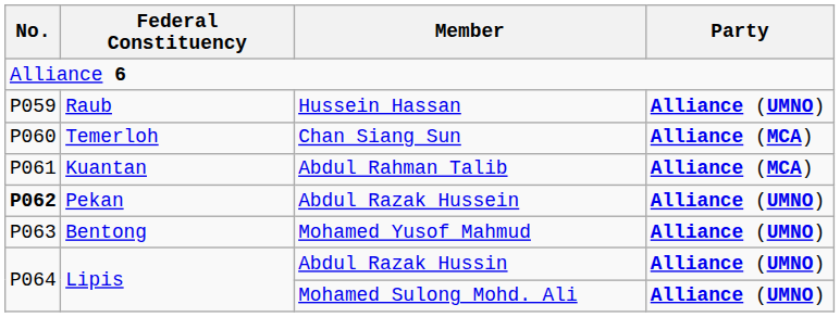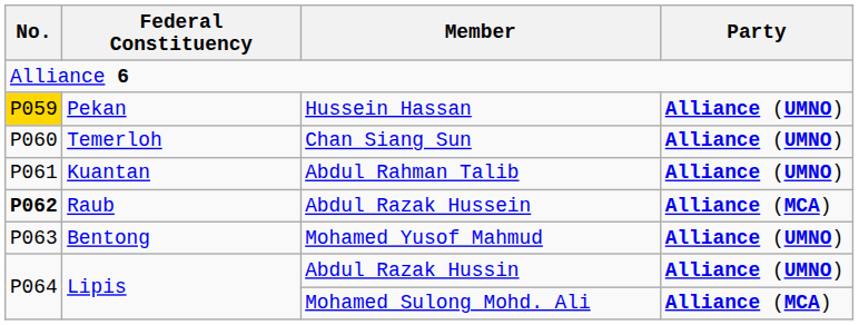Hussein Hassan | No.: no background -> gold background
Hussein Hassan | Federal Constituency: Raub -> Pekan
Chan Siang Sun | Party: Alliance (MCA) -> Alliance (UMNO)
Abdul Rahman Talib | Party: Alliance (MCA) -> Alliance (UMNO)
Abdul Razak Hussein | Federal Constituency: Pekan -> Raub
Abdul Razak Hussein | Party: Alliance (UMNO) -> Alliance (MCA)
Mohamed Sulong Mohd. Ali | Party: Alliance (UMNO) -> Alliance (MCA)
